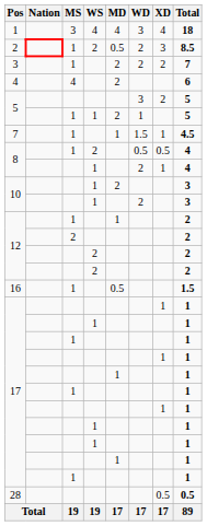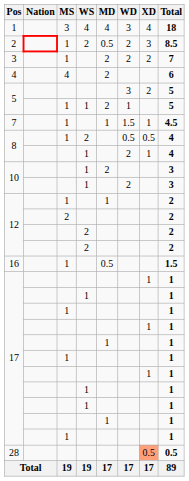28 | XD: no background -> lightsalmon background
